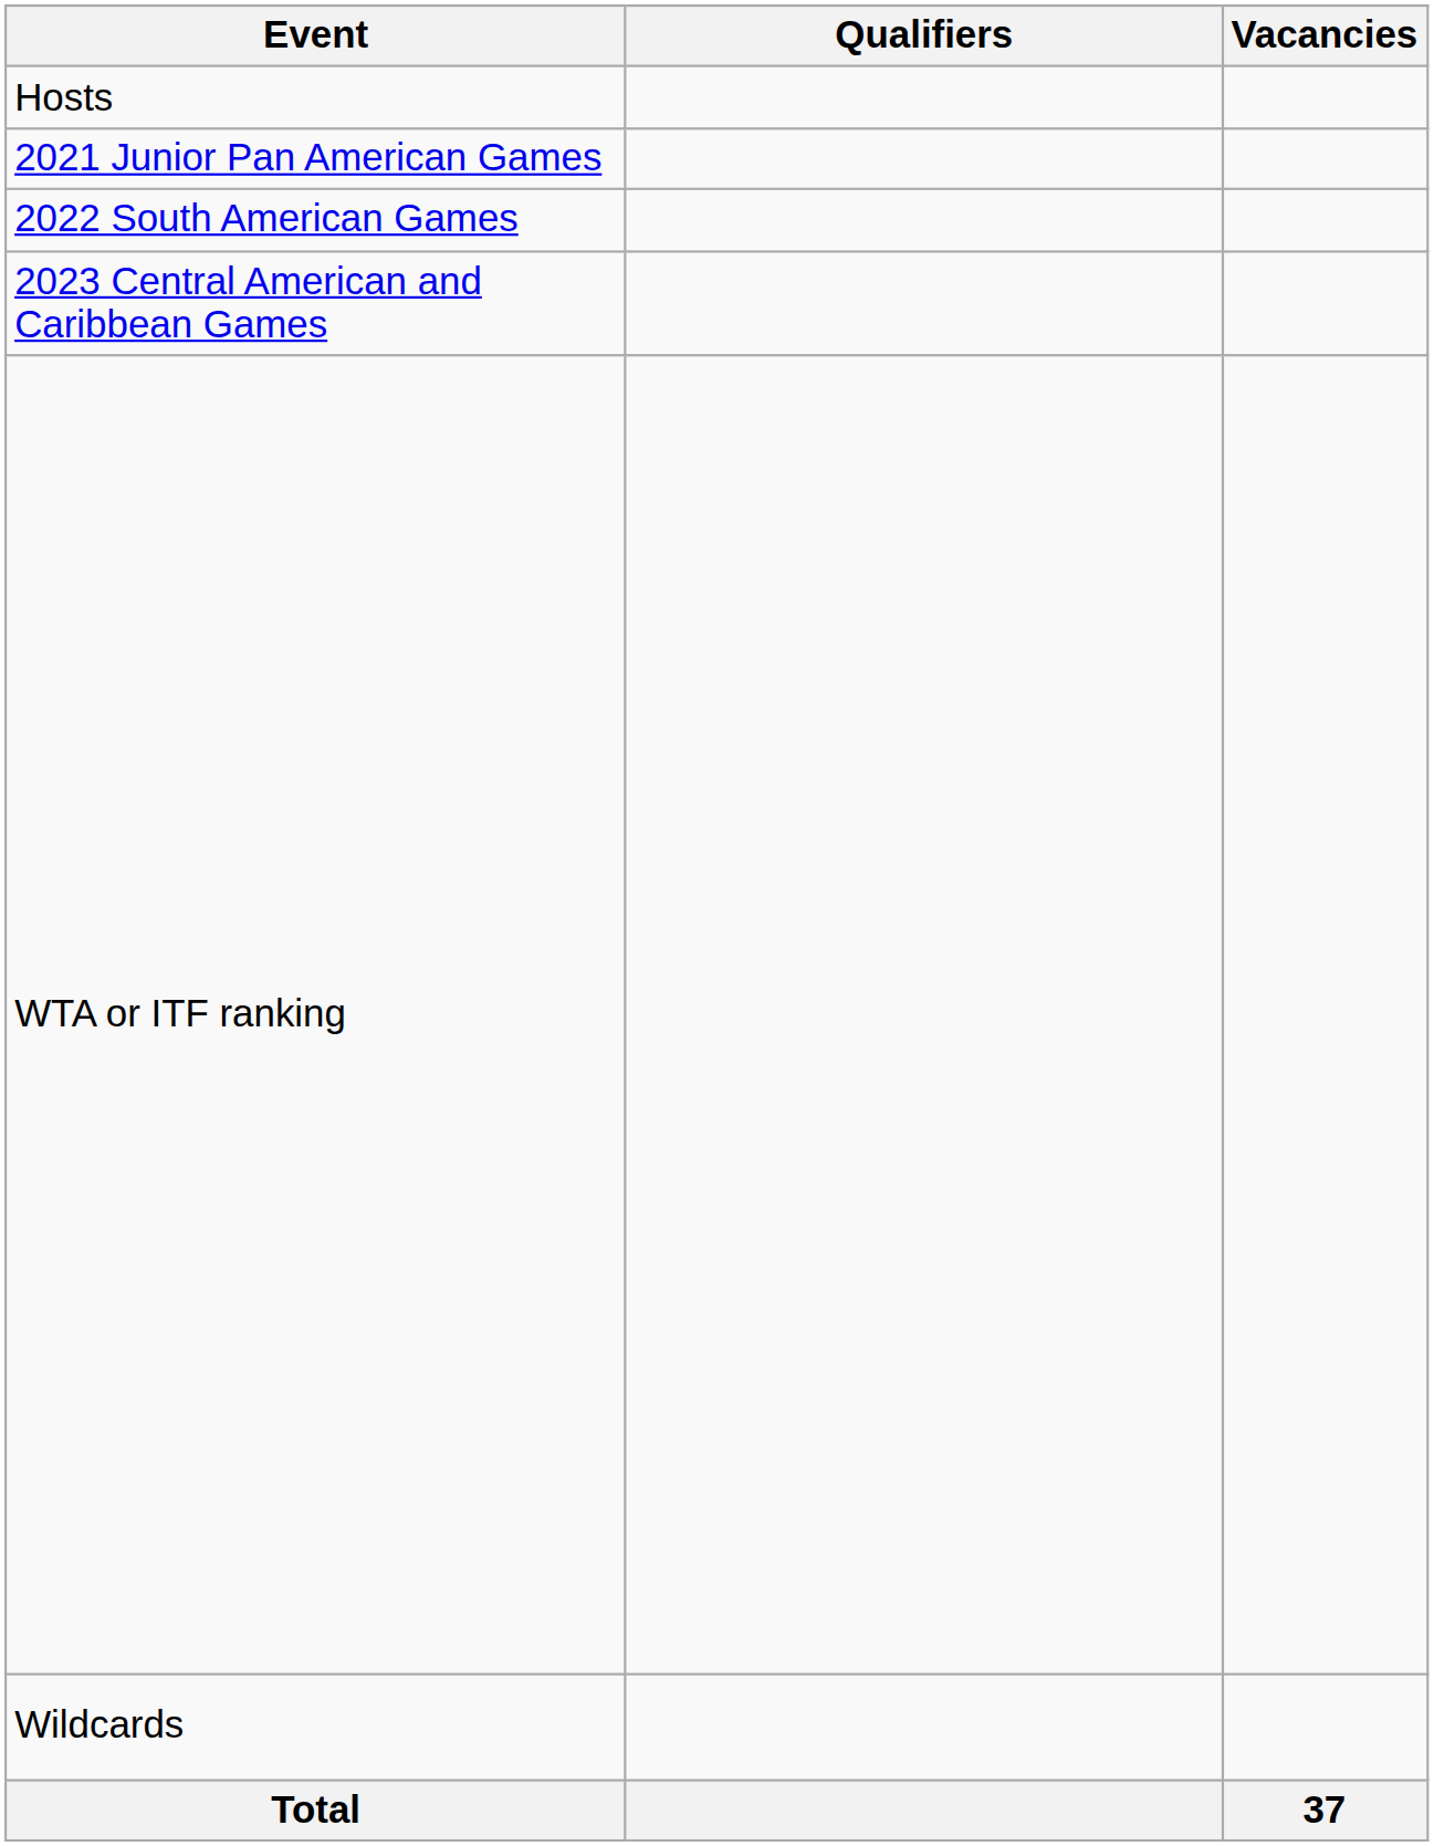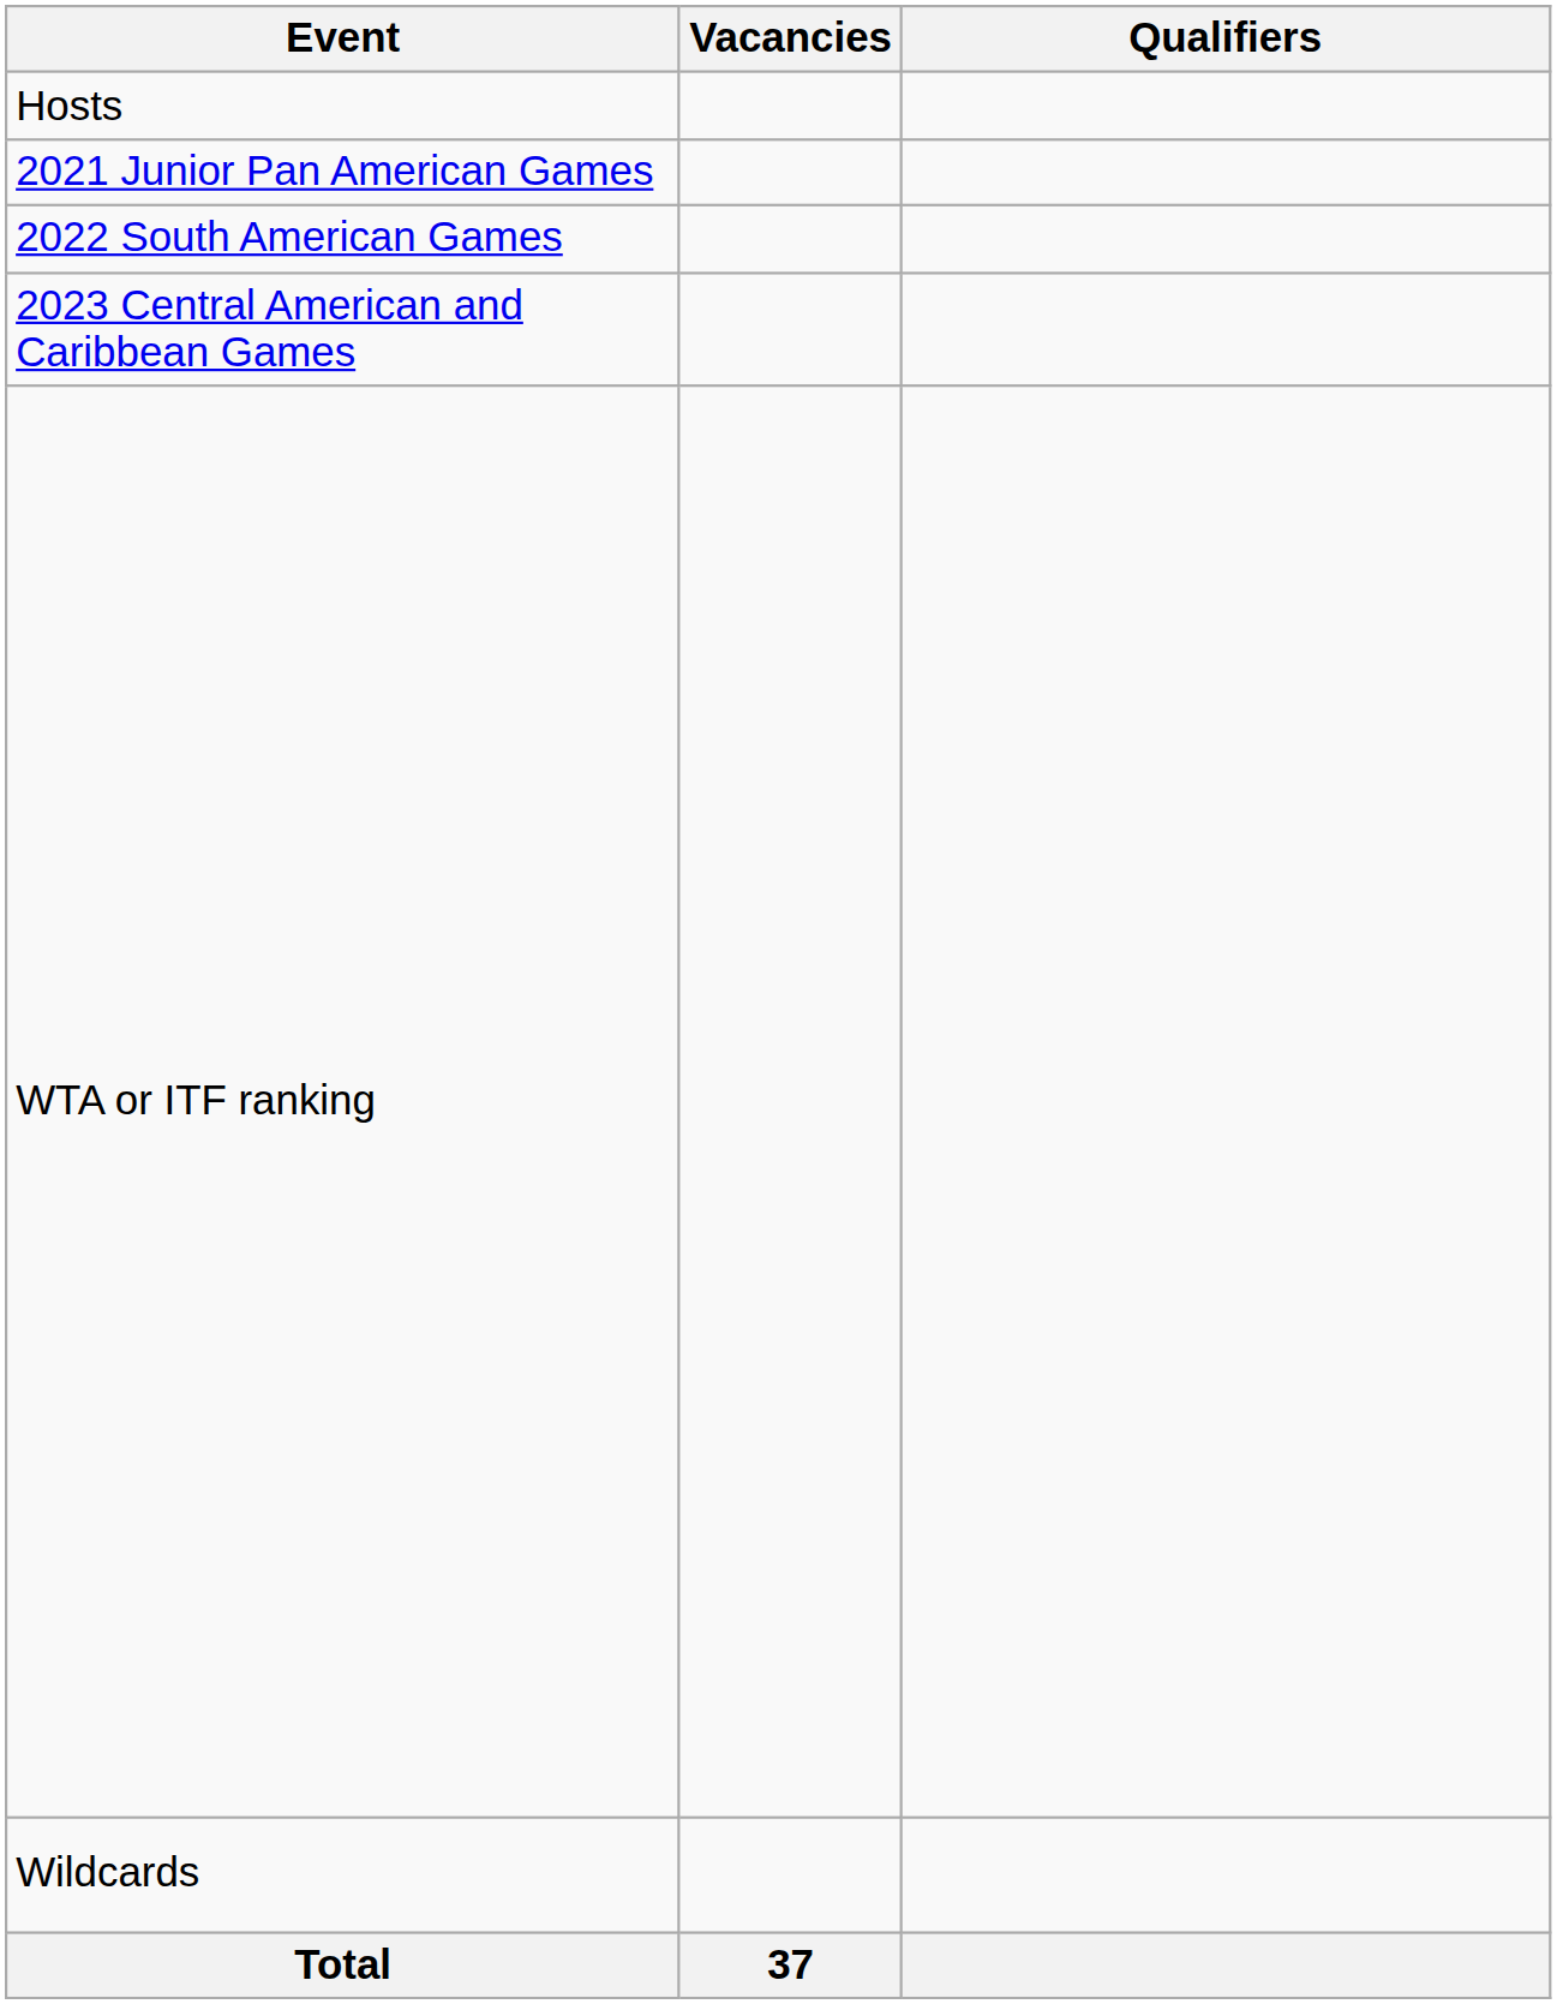columns swapped: Vacancies <-> Qualifiers
